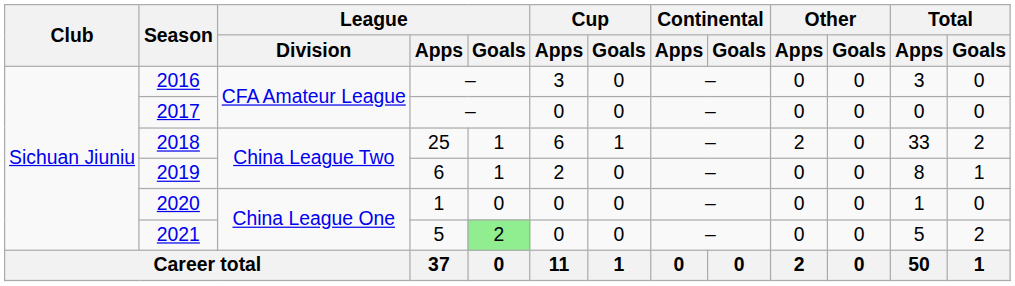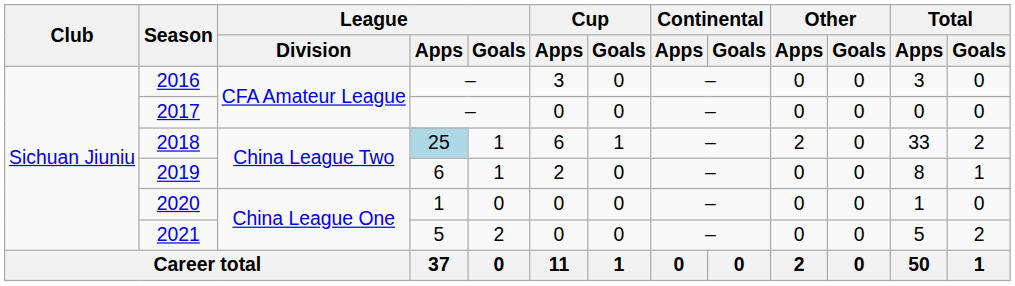2018 | League / Apps: no background -> lightblue background
2021 | League / Goals: lightgreen background -> no background
